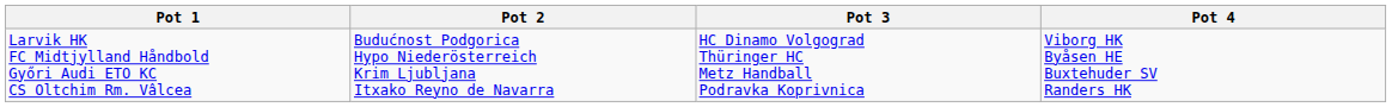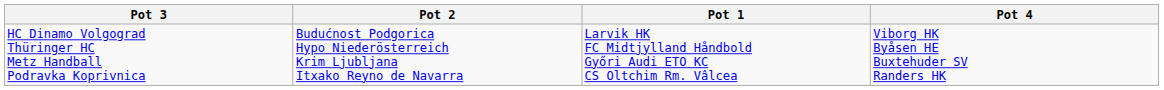columns swapped: Pot 1 <-> Pot 3
